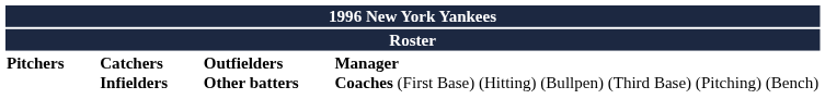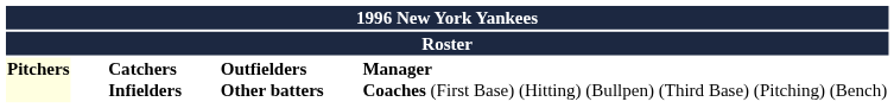Pitchers | column 1: no background -> lightyellow background
